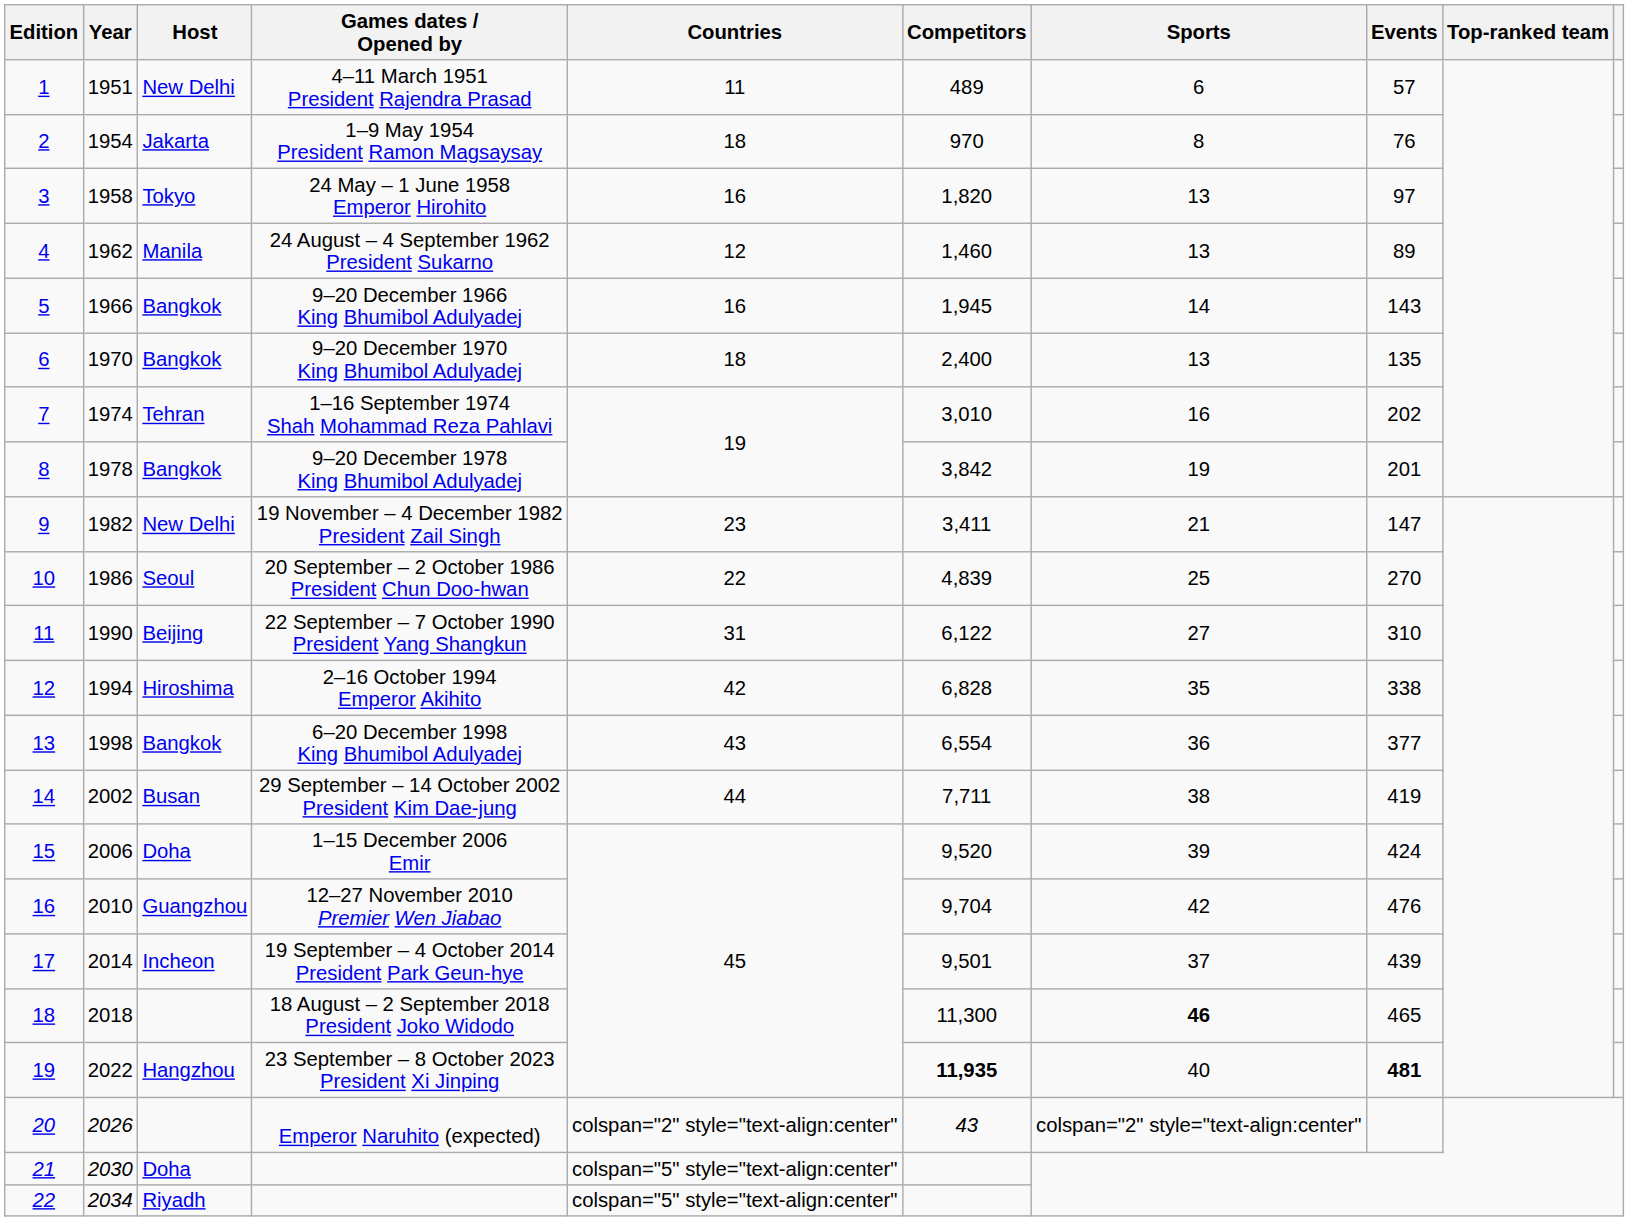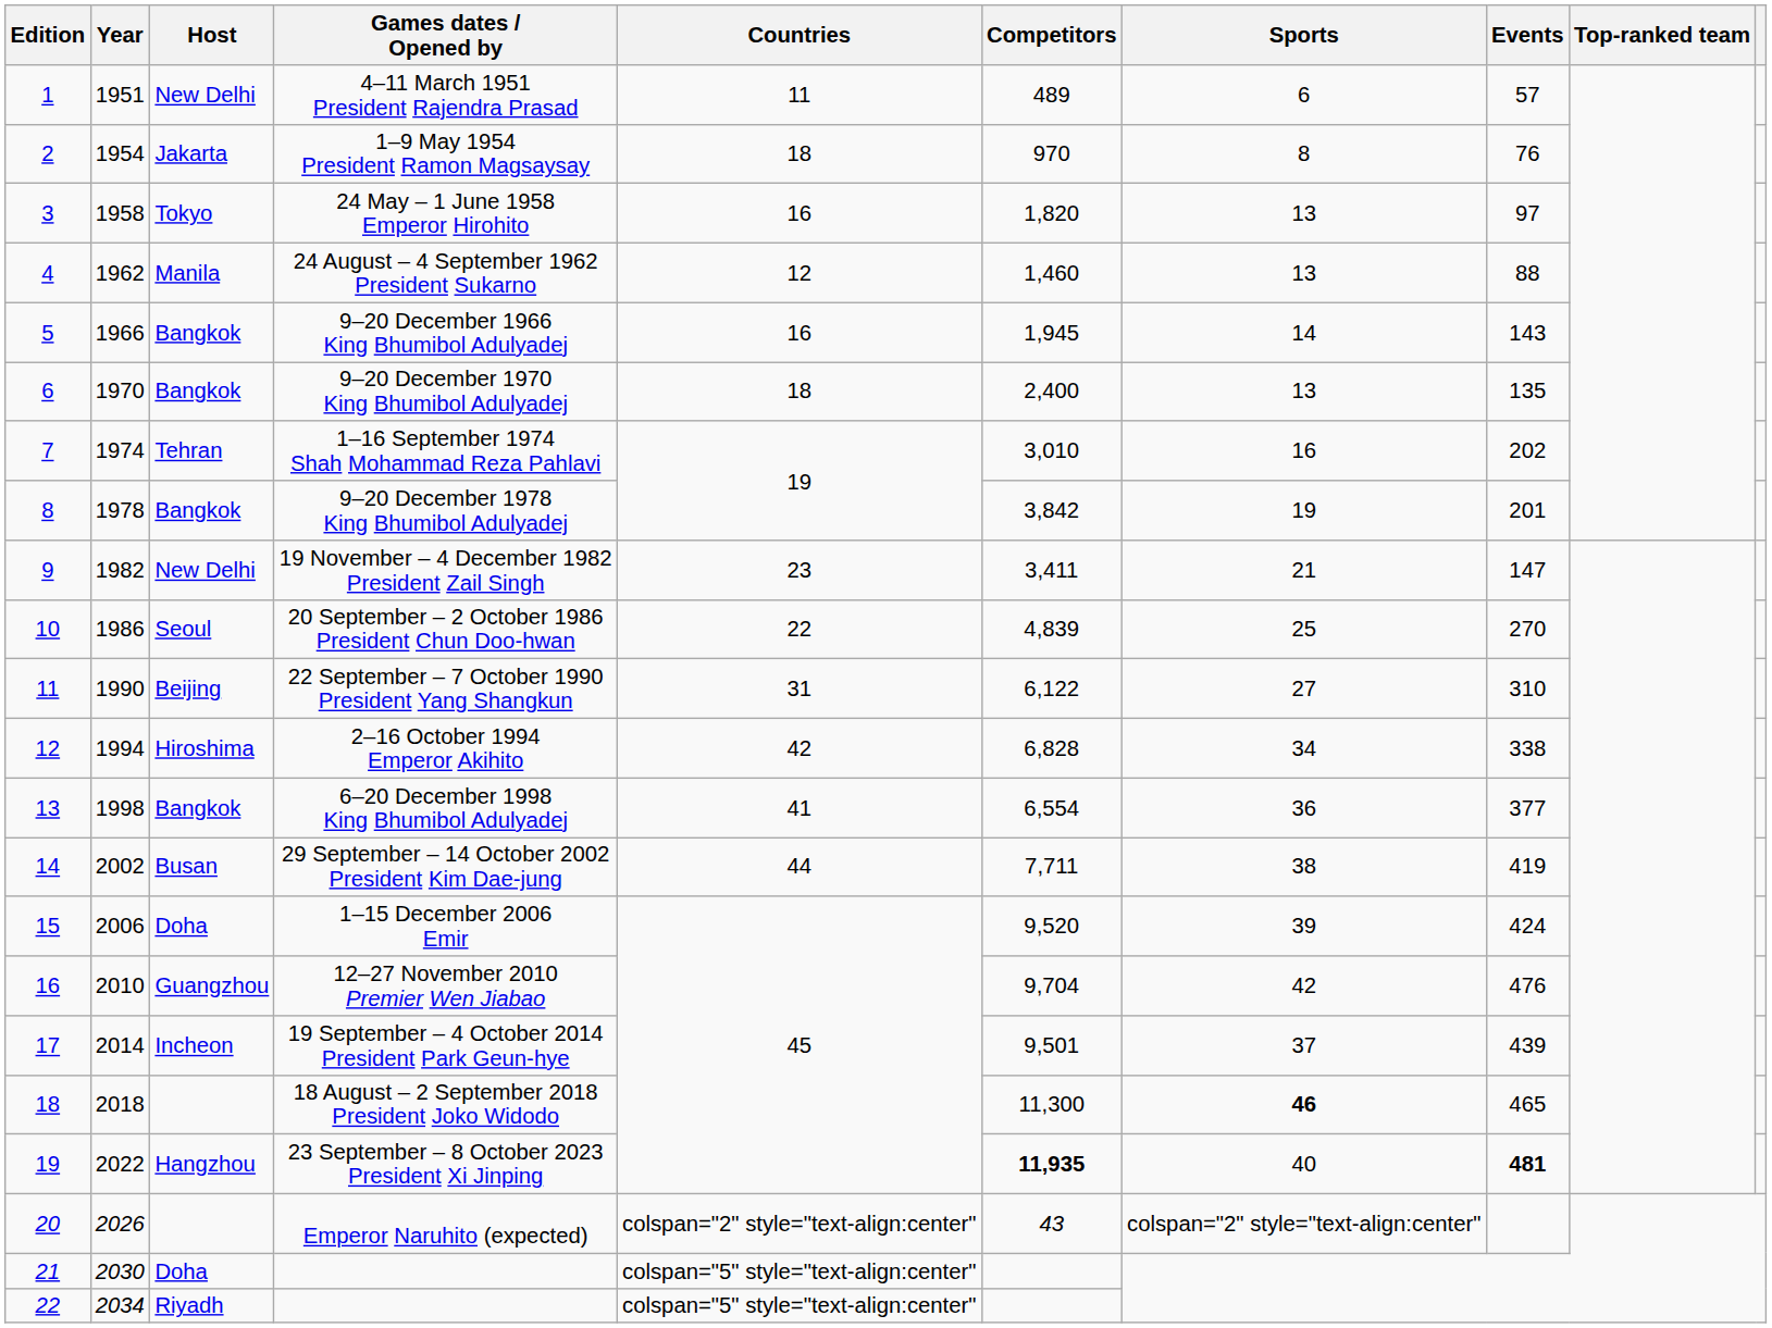24 August – 4 September 1962 President Sukarno | Events: 89 -> 88
2–16 October 1994 Emperor Akihito | Sports: 35 -> 34
6–20 December 1998 King Bhumibol Adulyadej | Countries: 43 -> 41
